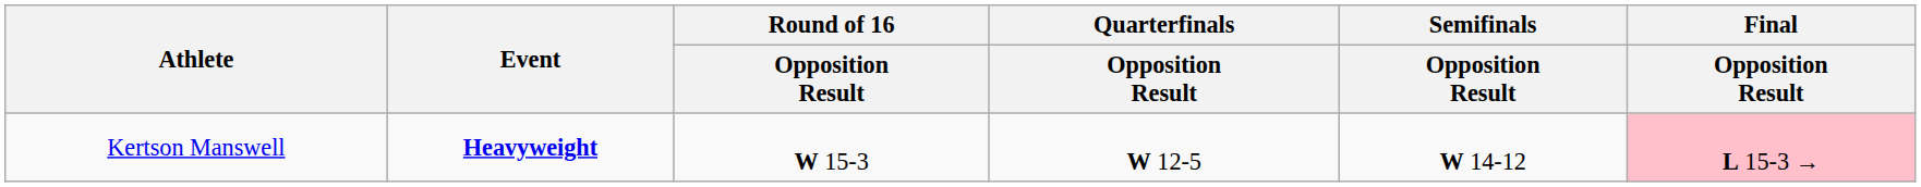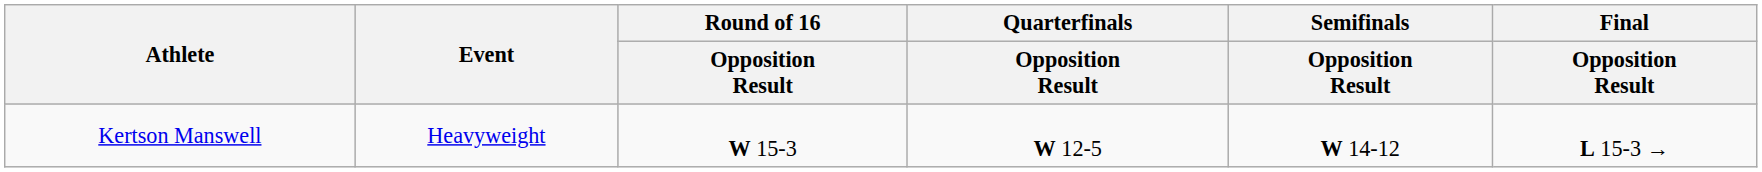Kertson Manswell | Event: bold -> normal
Kertson Manswell | Final / Opposition Result: pink background -> no background
